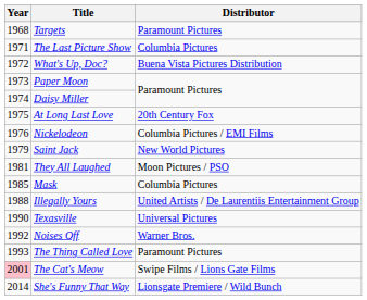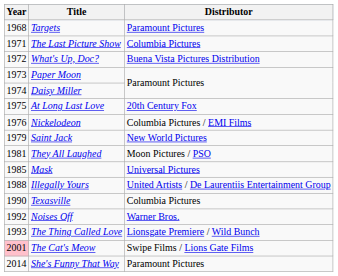Mask | Distributor: Columbia Pictures -> Universal Pictures
Texasville | Distributor: Universal Pictures -> Columbia Pictures
The Thing Called Love | Distributor: Paramount Pictures -> Lionsgate Premiere / Wild Bunch
She's Funny That Way | Distributor: Lionsgate Premiere / Wild Bunch -> Paramount Pictures
